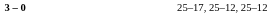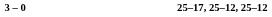row 1 | column 2: normal -> bold
